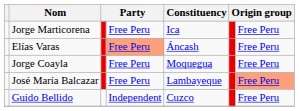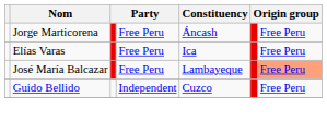Jorge Marticorena | Constituency: Ica -> Áncash
Elías Varas | column 4: lightsalmon background -> no background
Elías Varas | Constituency: Áncash -> Ica
- row: Jorge Coayla | Free Peru | Moquegua | Free Peru
